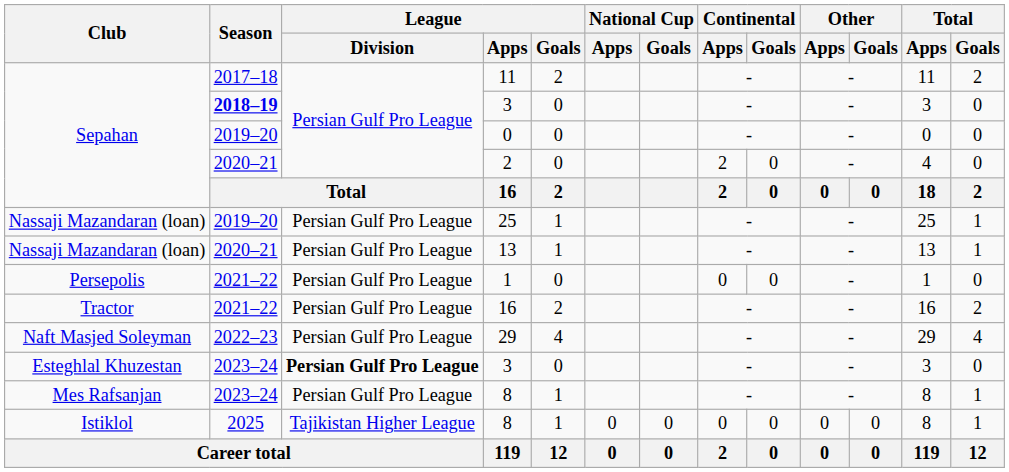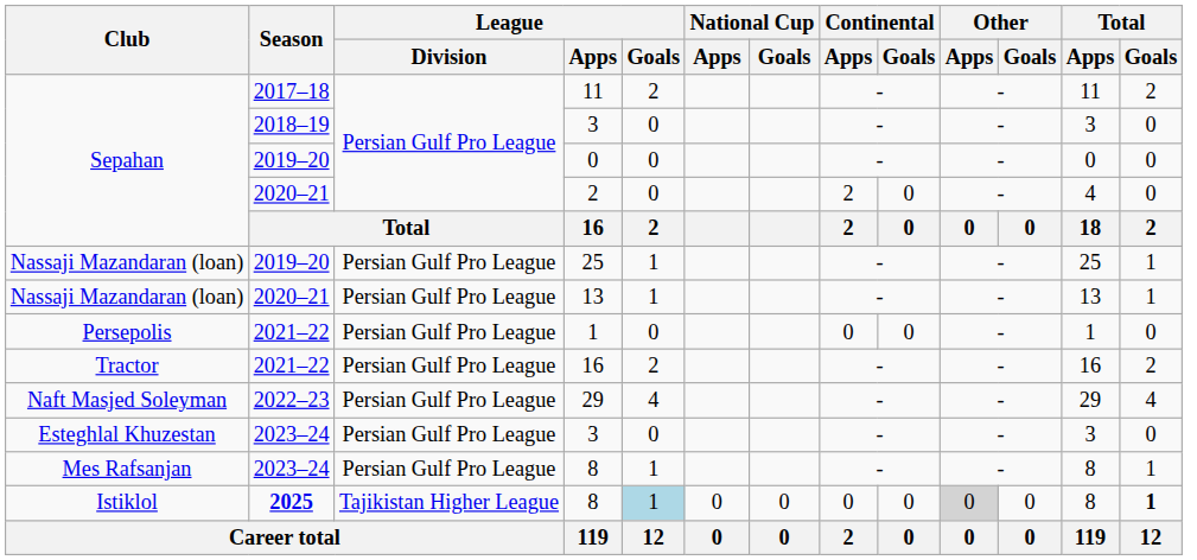Sepahan / 3 | Season: bold -> normal
Esteghlal Khuzestan / 3 | League / Division: bold -> normal
Istiklol / 8 | Season: normal -> bold
Istiklol / 8 | League / Goals: no background -> lightblue background
Istiklol / 8 | Other / Apps: no background -> lightgrey background
Istiklol / 8 | Total / Goals: normal -> bold
